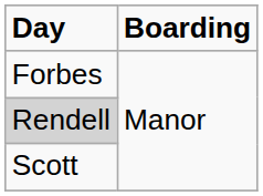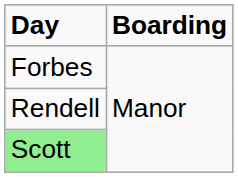Rendell | Day: lightgrey background -> no background
Scott | Day: no background -> lightgreen background
